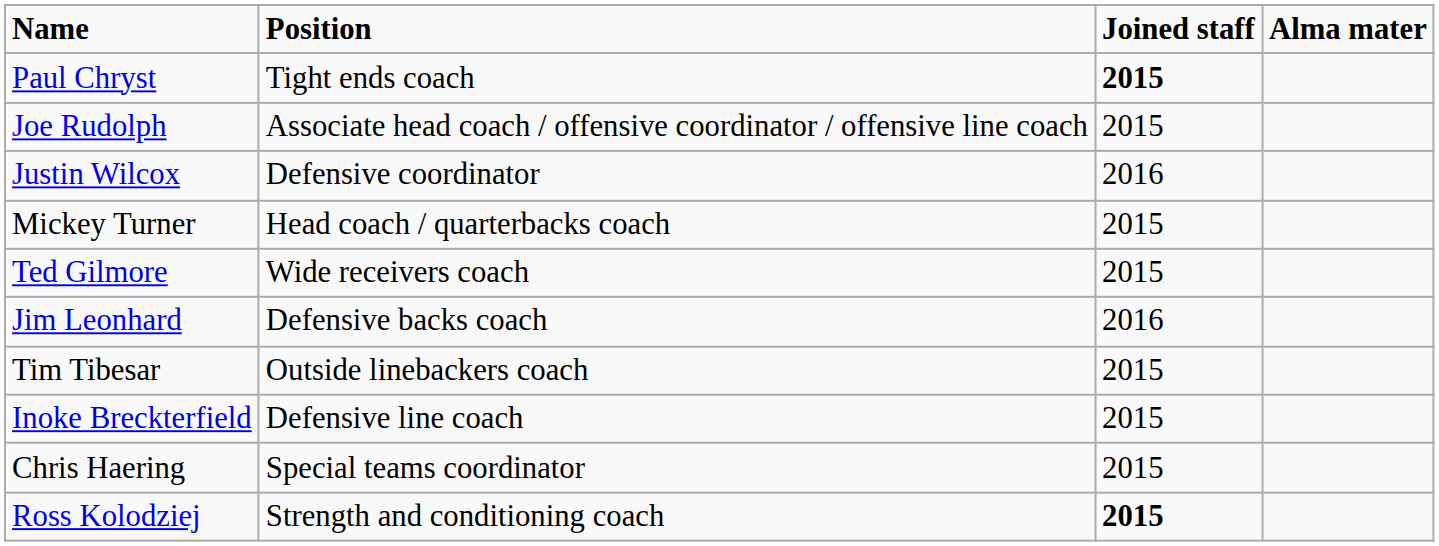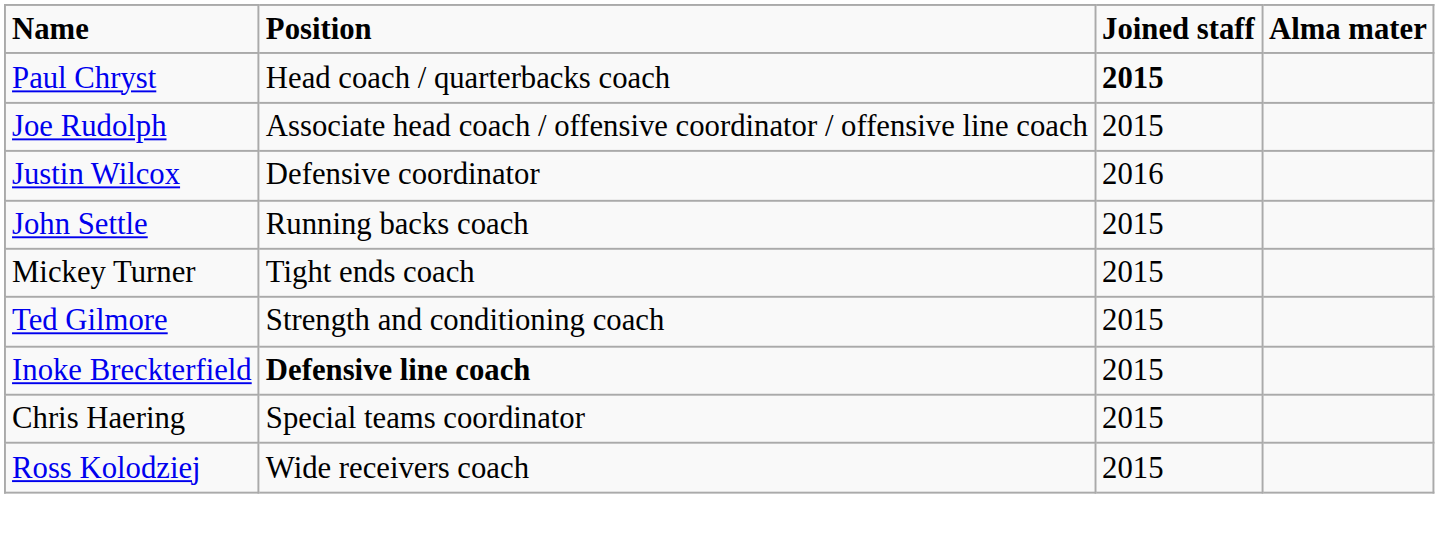Paul Chryst | Position: Tight ends coach -> Head coach / quarterbacks coach
+ row: John Settle | Running backs coach | 2015
Mickey Turner | Position: Head coach / quarterbacks coach -> Tight ends coach
Ted Gilmore | Position: Wide receivers coach -> Strength and conditioning coach
- row: Jim Leonhard | Defensive backs coach | 2016
- row: Tim Tibesar | Outside linebackers coach | 2015
Inoke Breckterfield | Position: normal -> bold
Ross Kolodziej | Position: Strength and conditioning coach -> Wide receivers coach
Ross Kolodziej | Joined staff: bold -> normal
